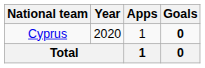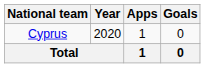Cyprus | Goals: bold -> normal
